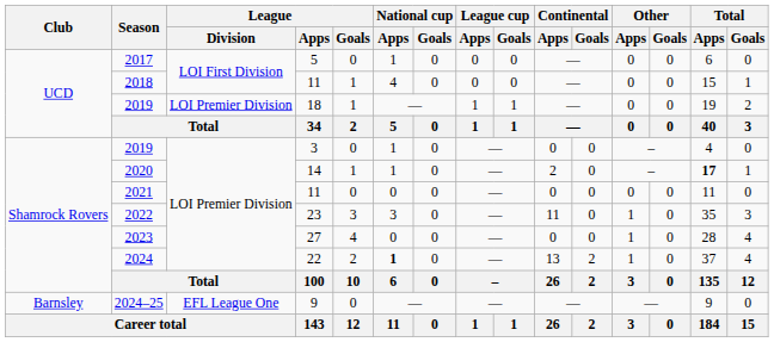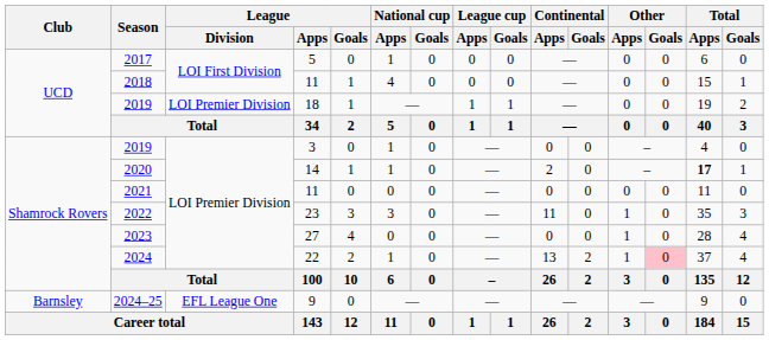2024 | National cup / Apps: bold -> normal
2024 | Other / Goals: no background -> pink background
